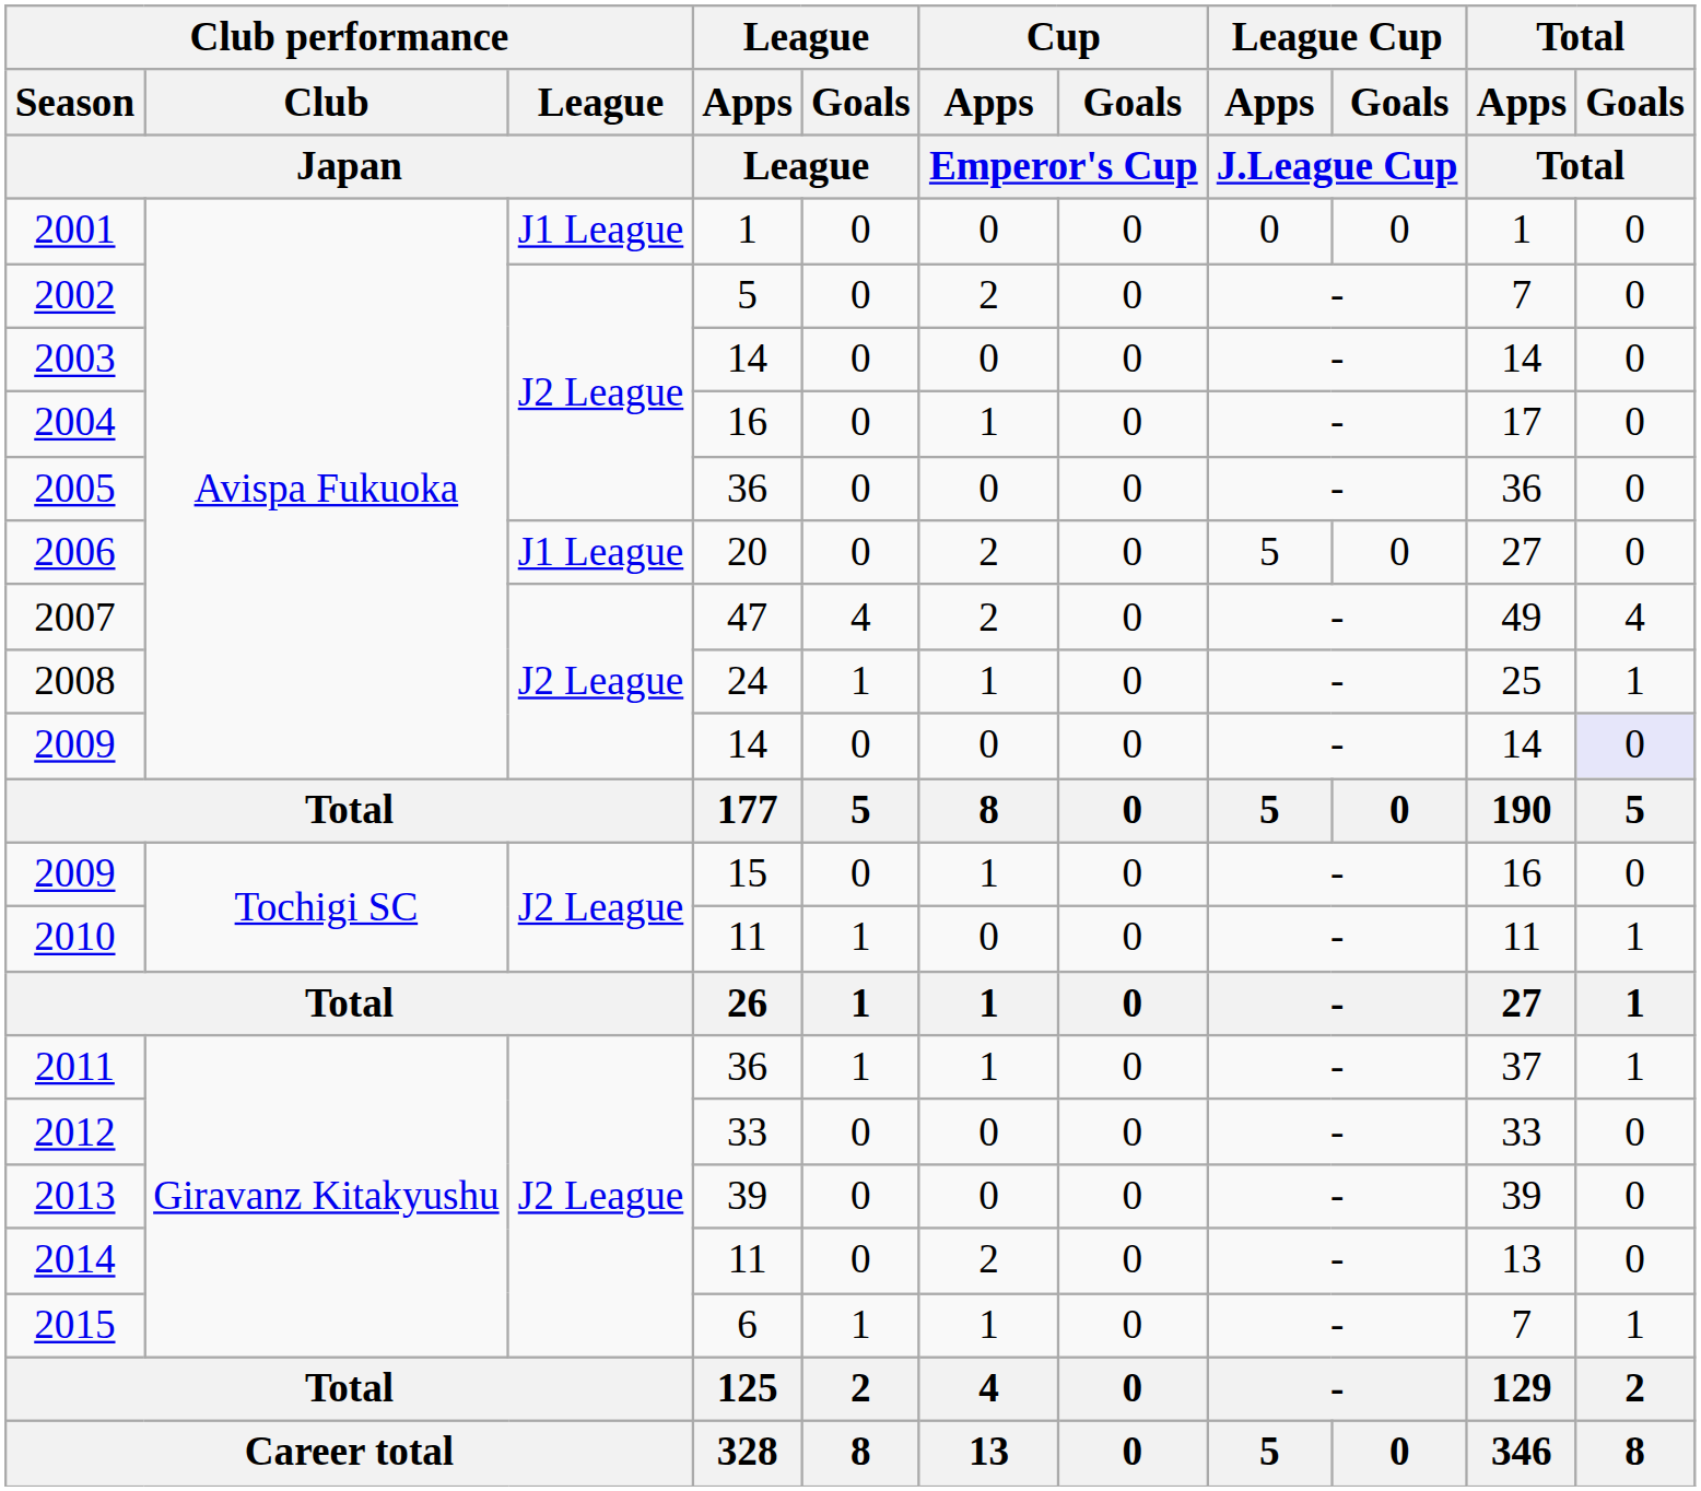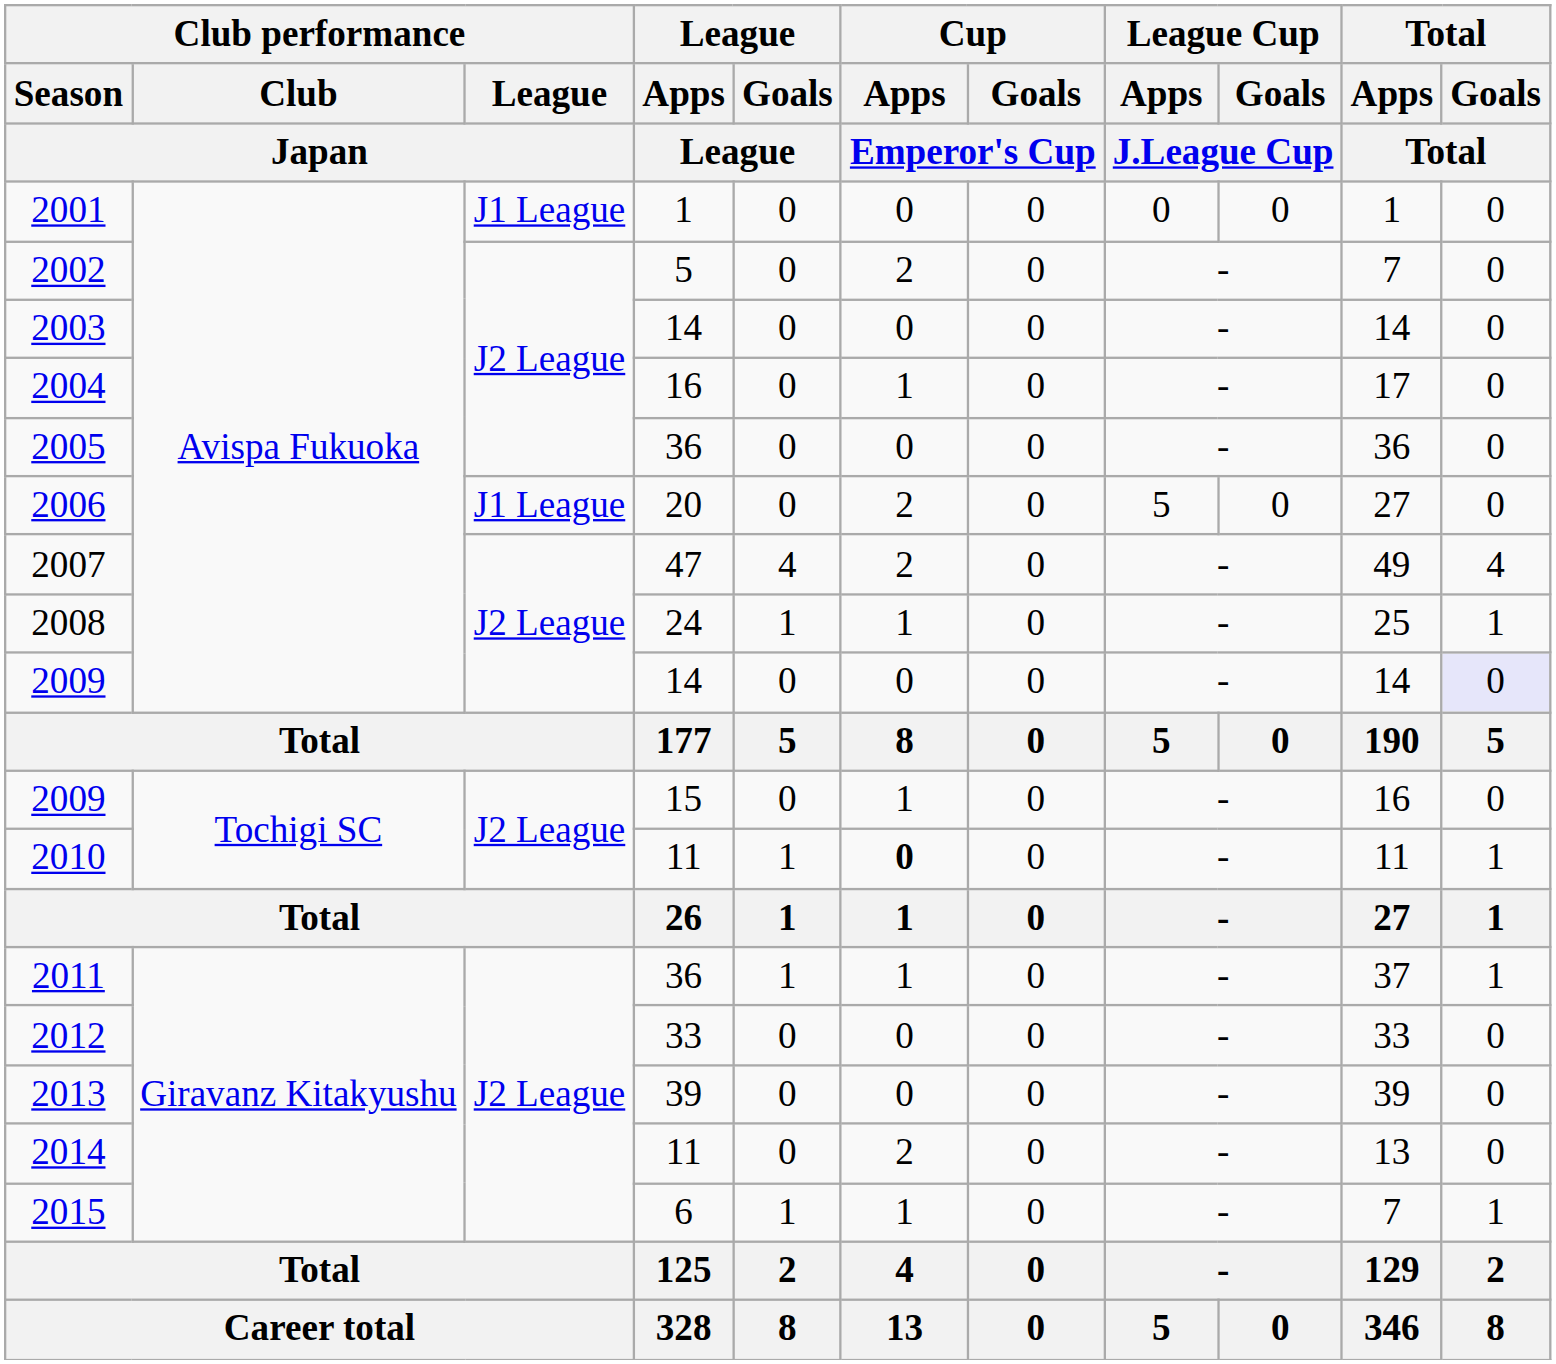2010 | Cup / Apps / Emperor's Cup: normal -> bold
